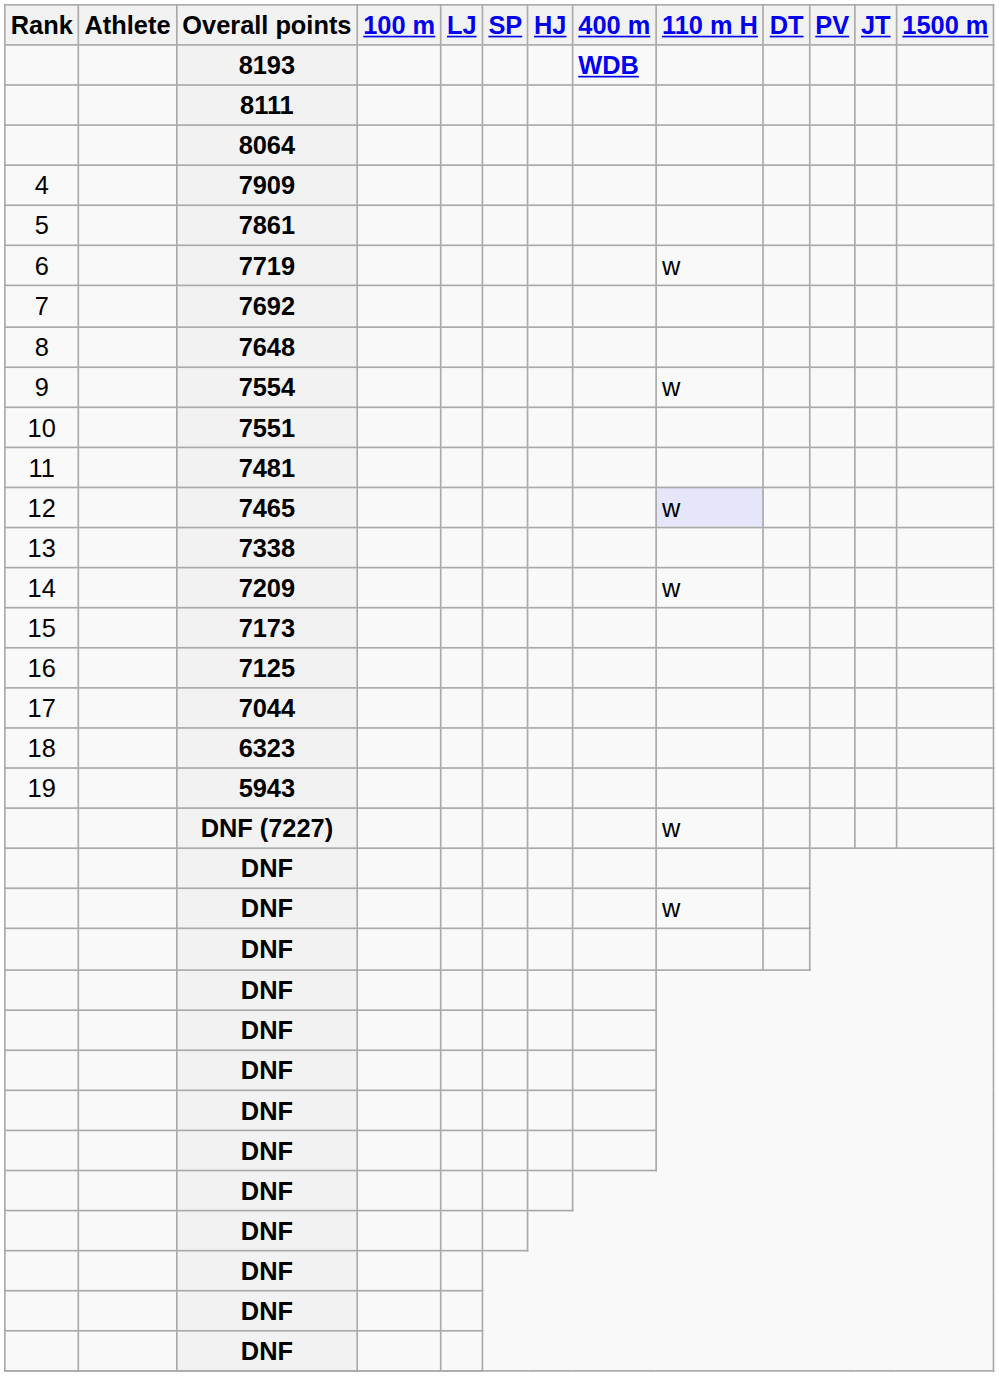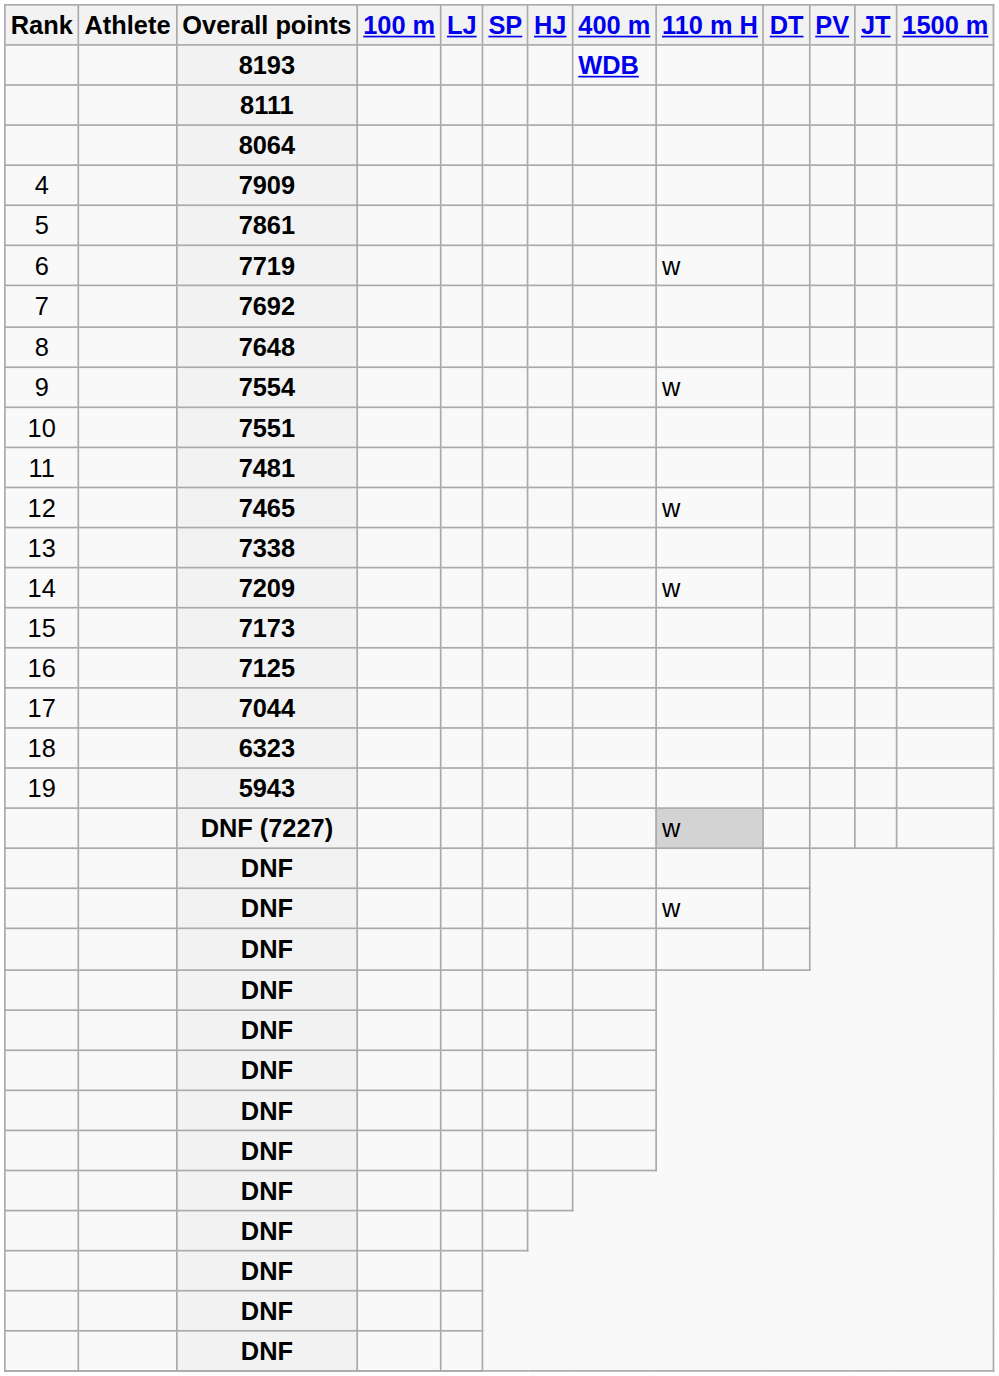7465 | 110 m H: lavender background -> no background
DNF (7227) | 110 m H: no background -> lightgrey background
